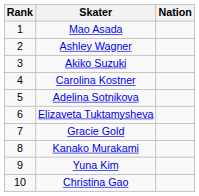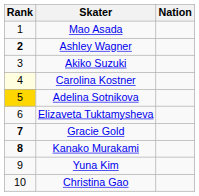Ashley Wagner | Rank: normal -> bold
Carolina Kostner | Rank: no background -> lightyellow background
Adelina Sotnikova | Rank: no background -> gold background
Gracie Gold | Rank: normal -> bold
Kanako Murakami | Rank: normal -> bold
